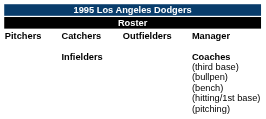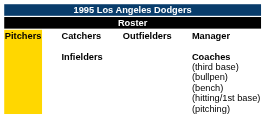Pitchers | column 1: no background -> gold background
